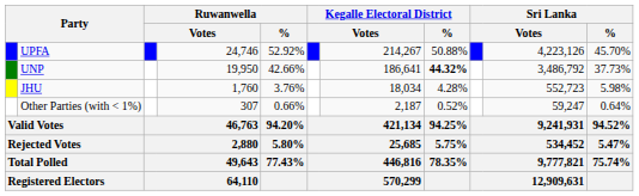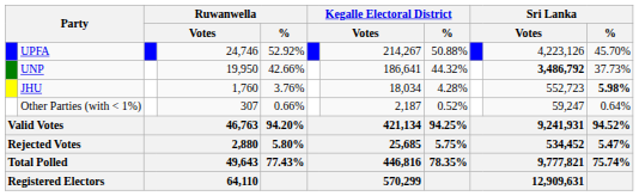UNP | Kegalle Electoral District / %: bold -> normal
UNP | column 10: normal -> bold
JHU | Sri Lanka / %: normal -> bold
